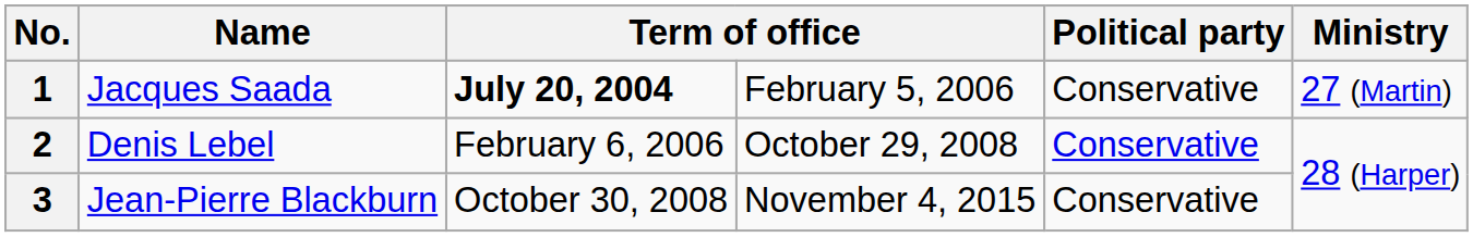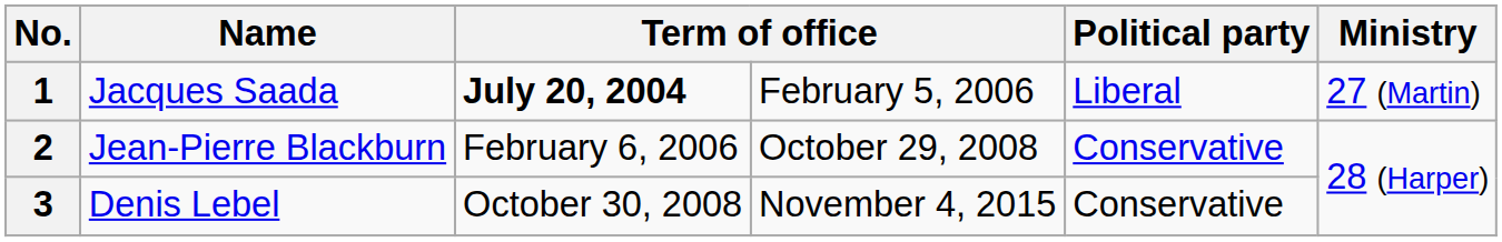1 | Political party: Conservative -> Liberal
2 | Name: Denis Lebel -> Jean-Pierre Blackburn
3 | Name: Jean-Pierre Blackburn -> Denis Lebel
